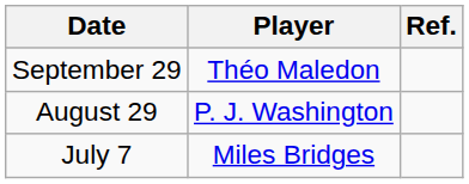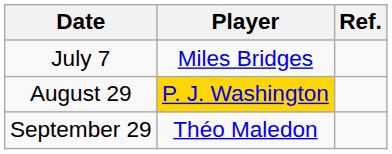rows swapped: July 7 <-> September 29
August 29 | Player: no background -> gold background
